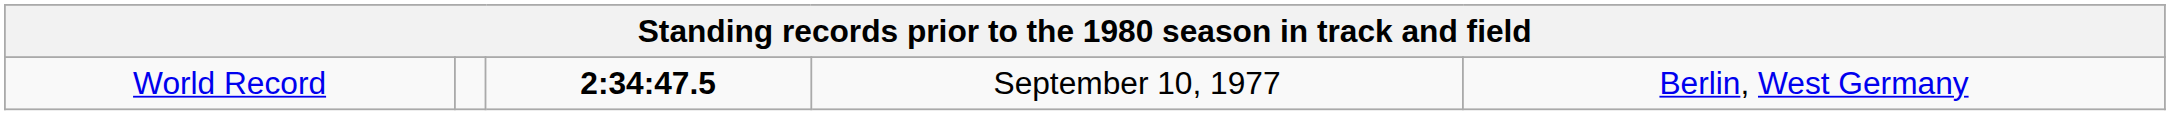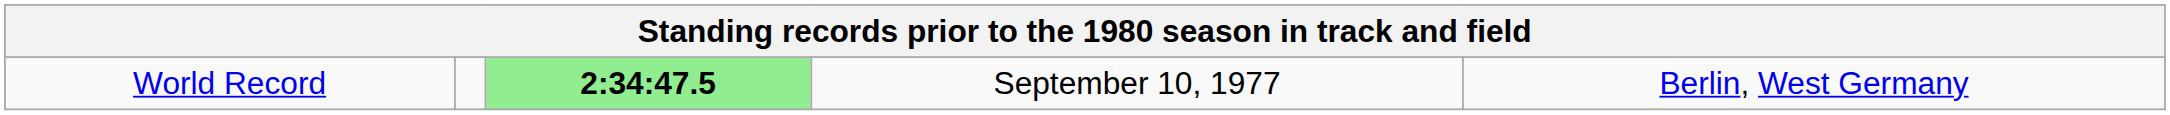World Record | column 3: no background -> lightgreen background
